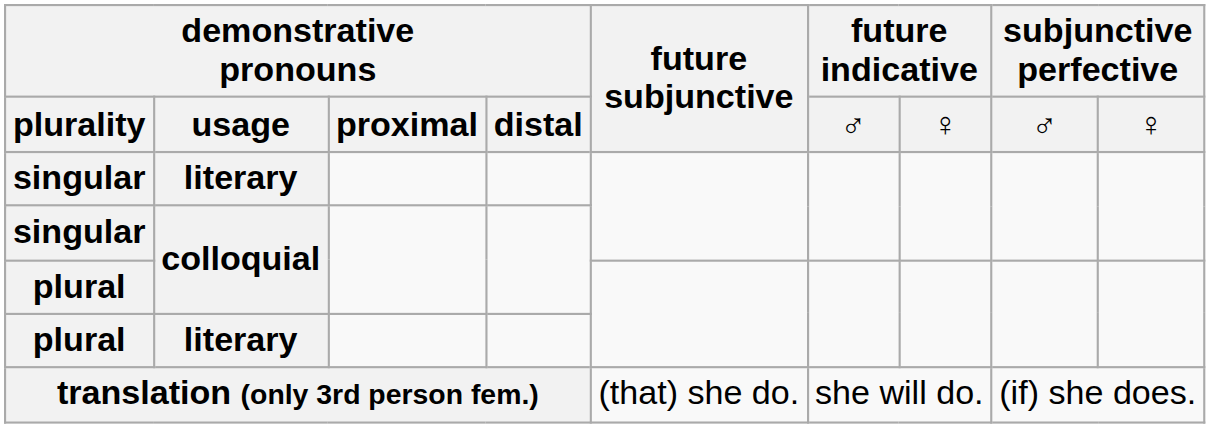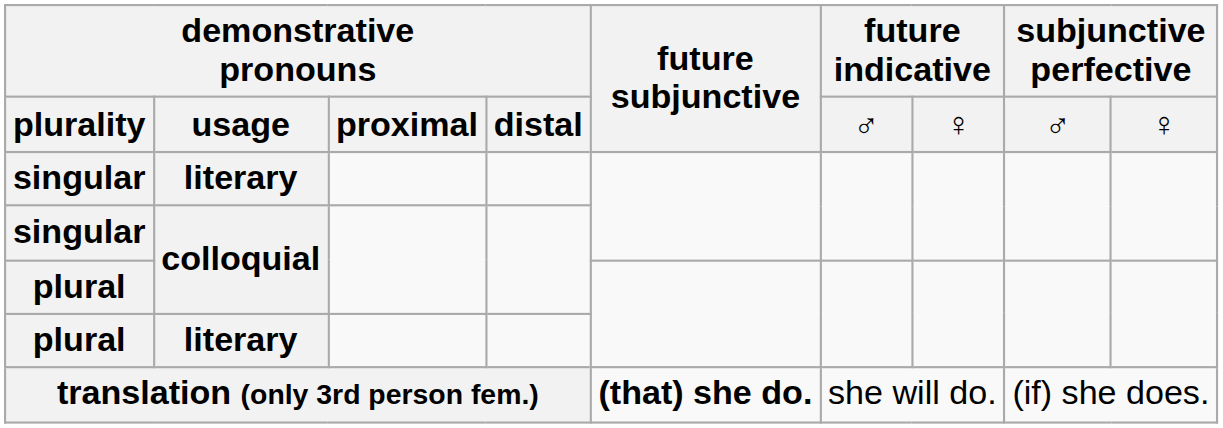translation (only 3rd person fem.) | future subjunctive: normal -> bold
